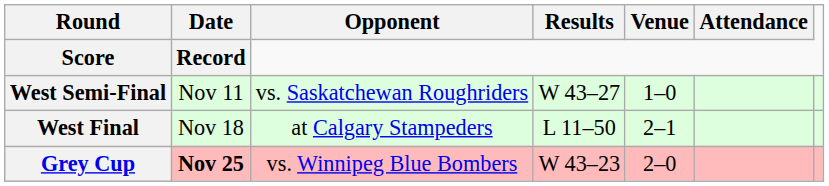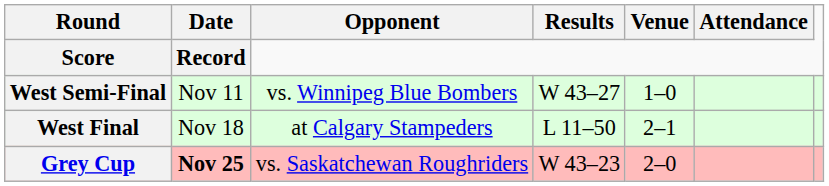West Semi-Final | Opponent: vs. Saskatchewan Roughriders -> vs. Winnipeg Blue Bombers
Grey Cup | Opponent: vs. Winnipeg Blue Bombers -> vs. Saskatchewan Roughriders
